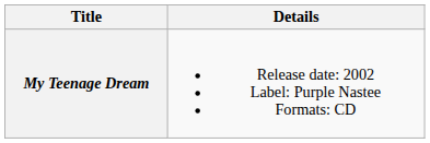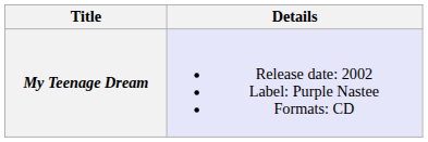My Teenage Dream | Details: no background -> lavender background
